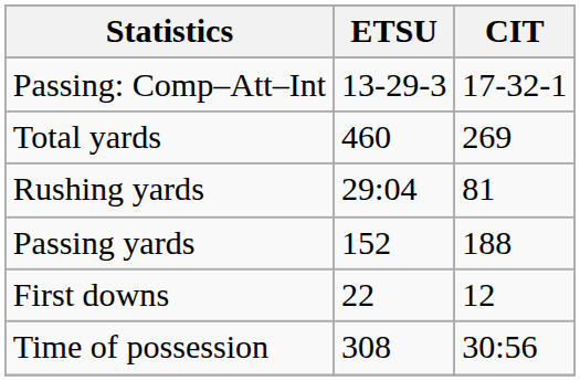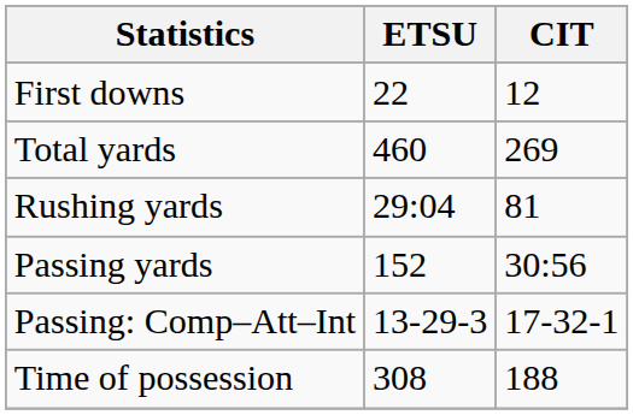rows swapped: First downs <-> Passing: Comp–Att–Int
Passing yards | CIT: 188 -> 30:56
Time of possession | CIT: 30:56 -> 188
